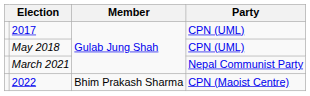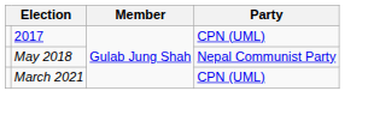May 2018 | Party: CPN (UML) -> Nepal Communist Party
March 2021 | Party: Nepal Communist Party -> CPN (UML)
- row: 2022 | Bhim Prakash Sharma | CPN (Maoist Centre)
